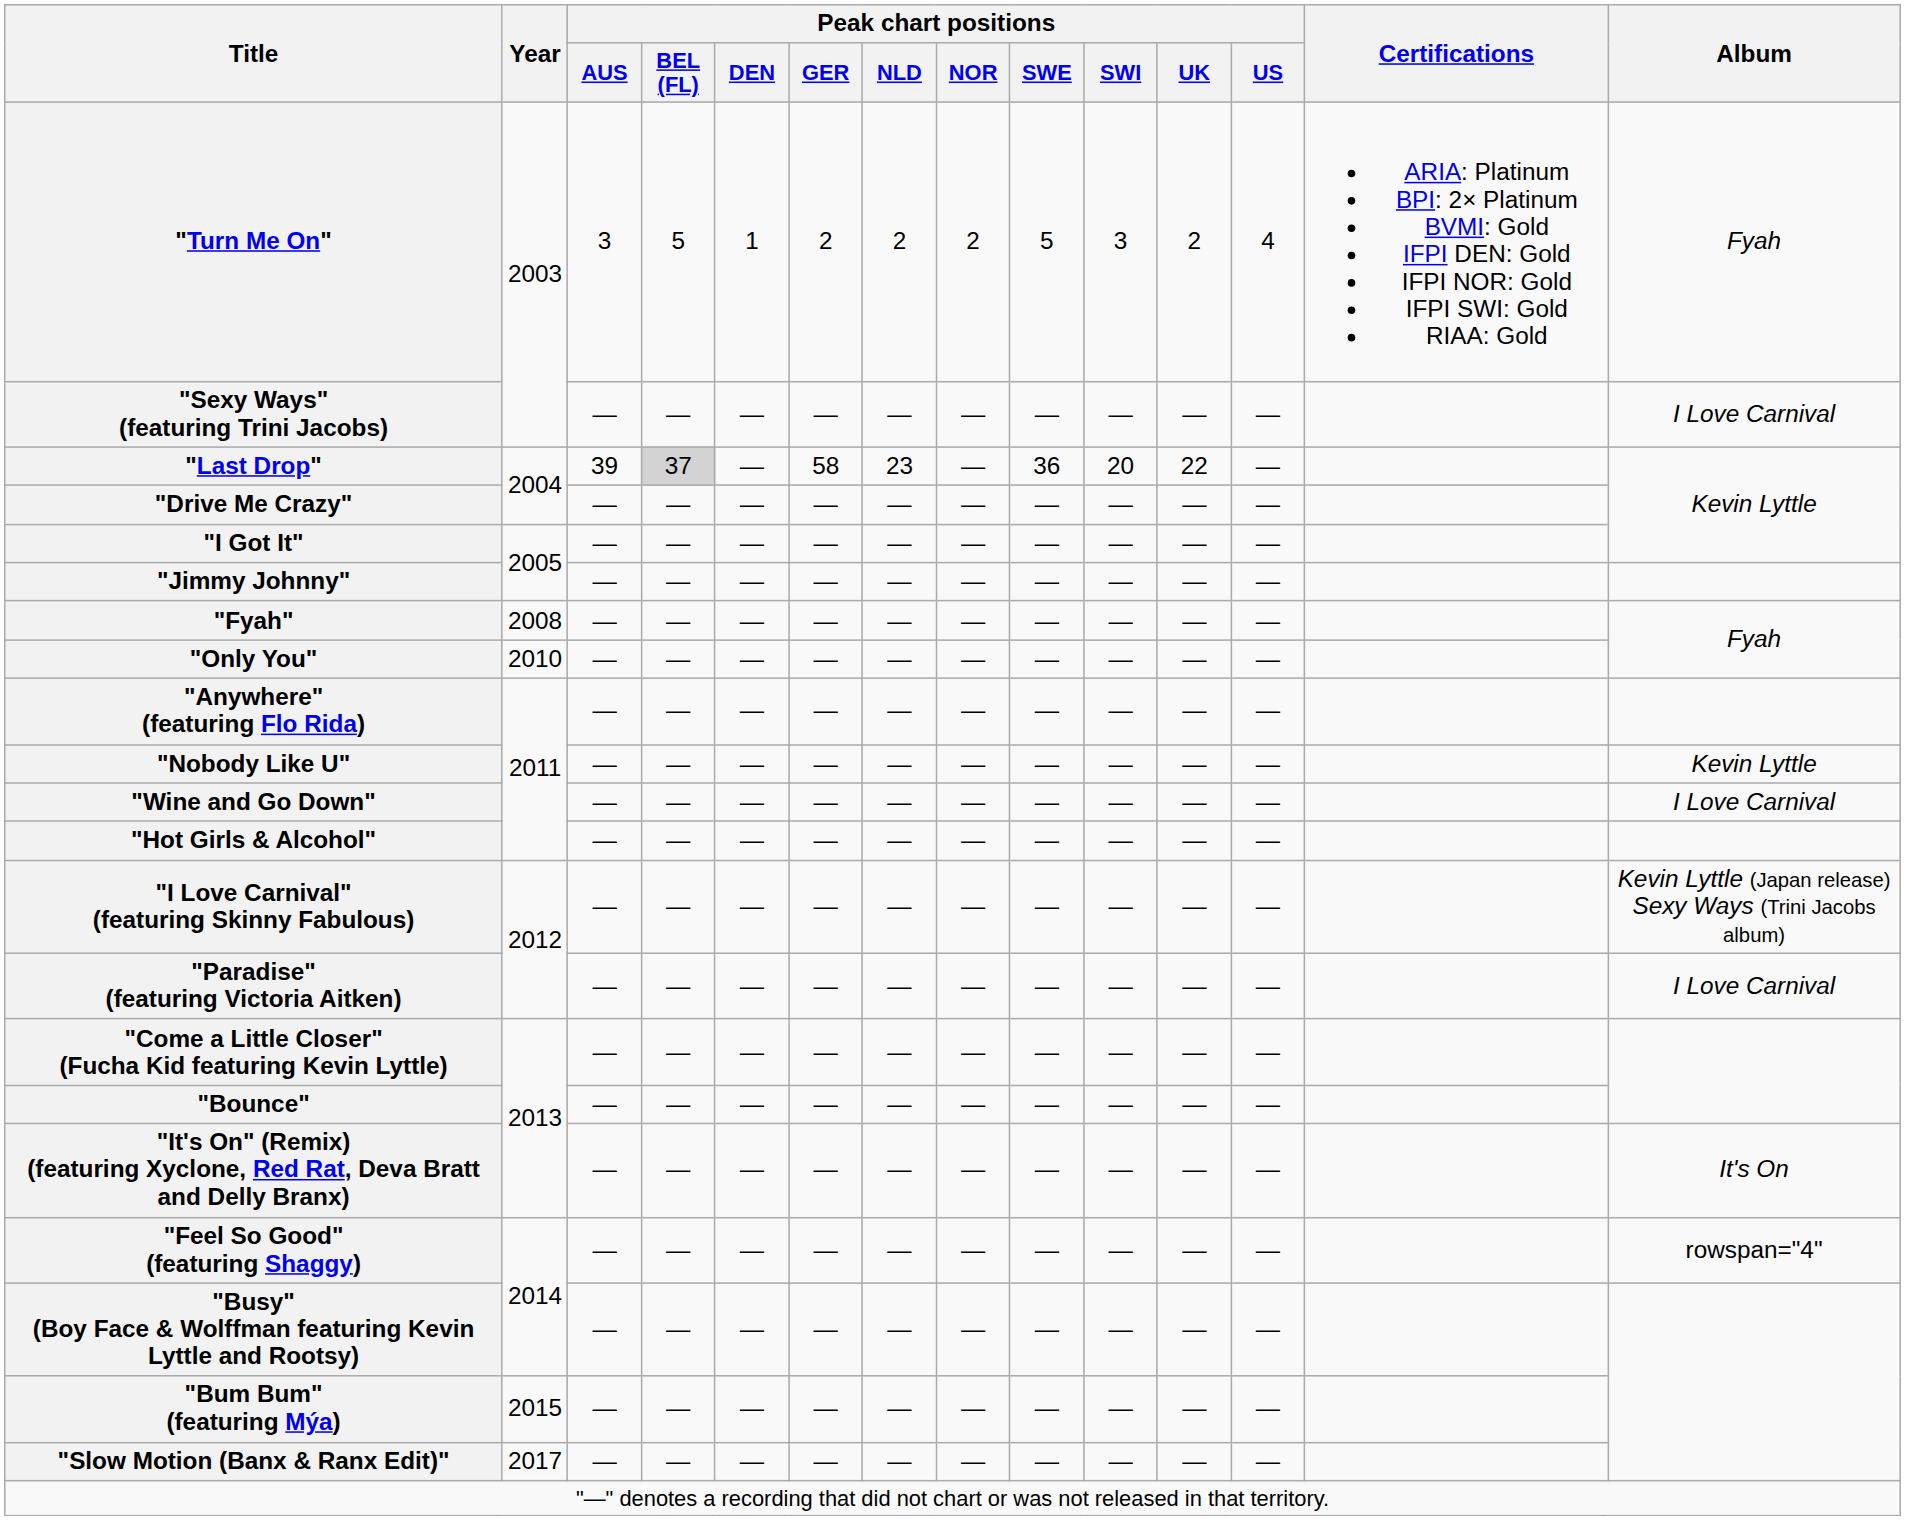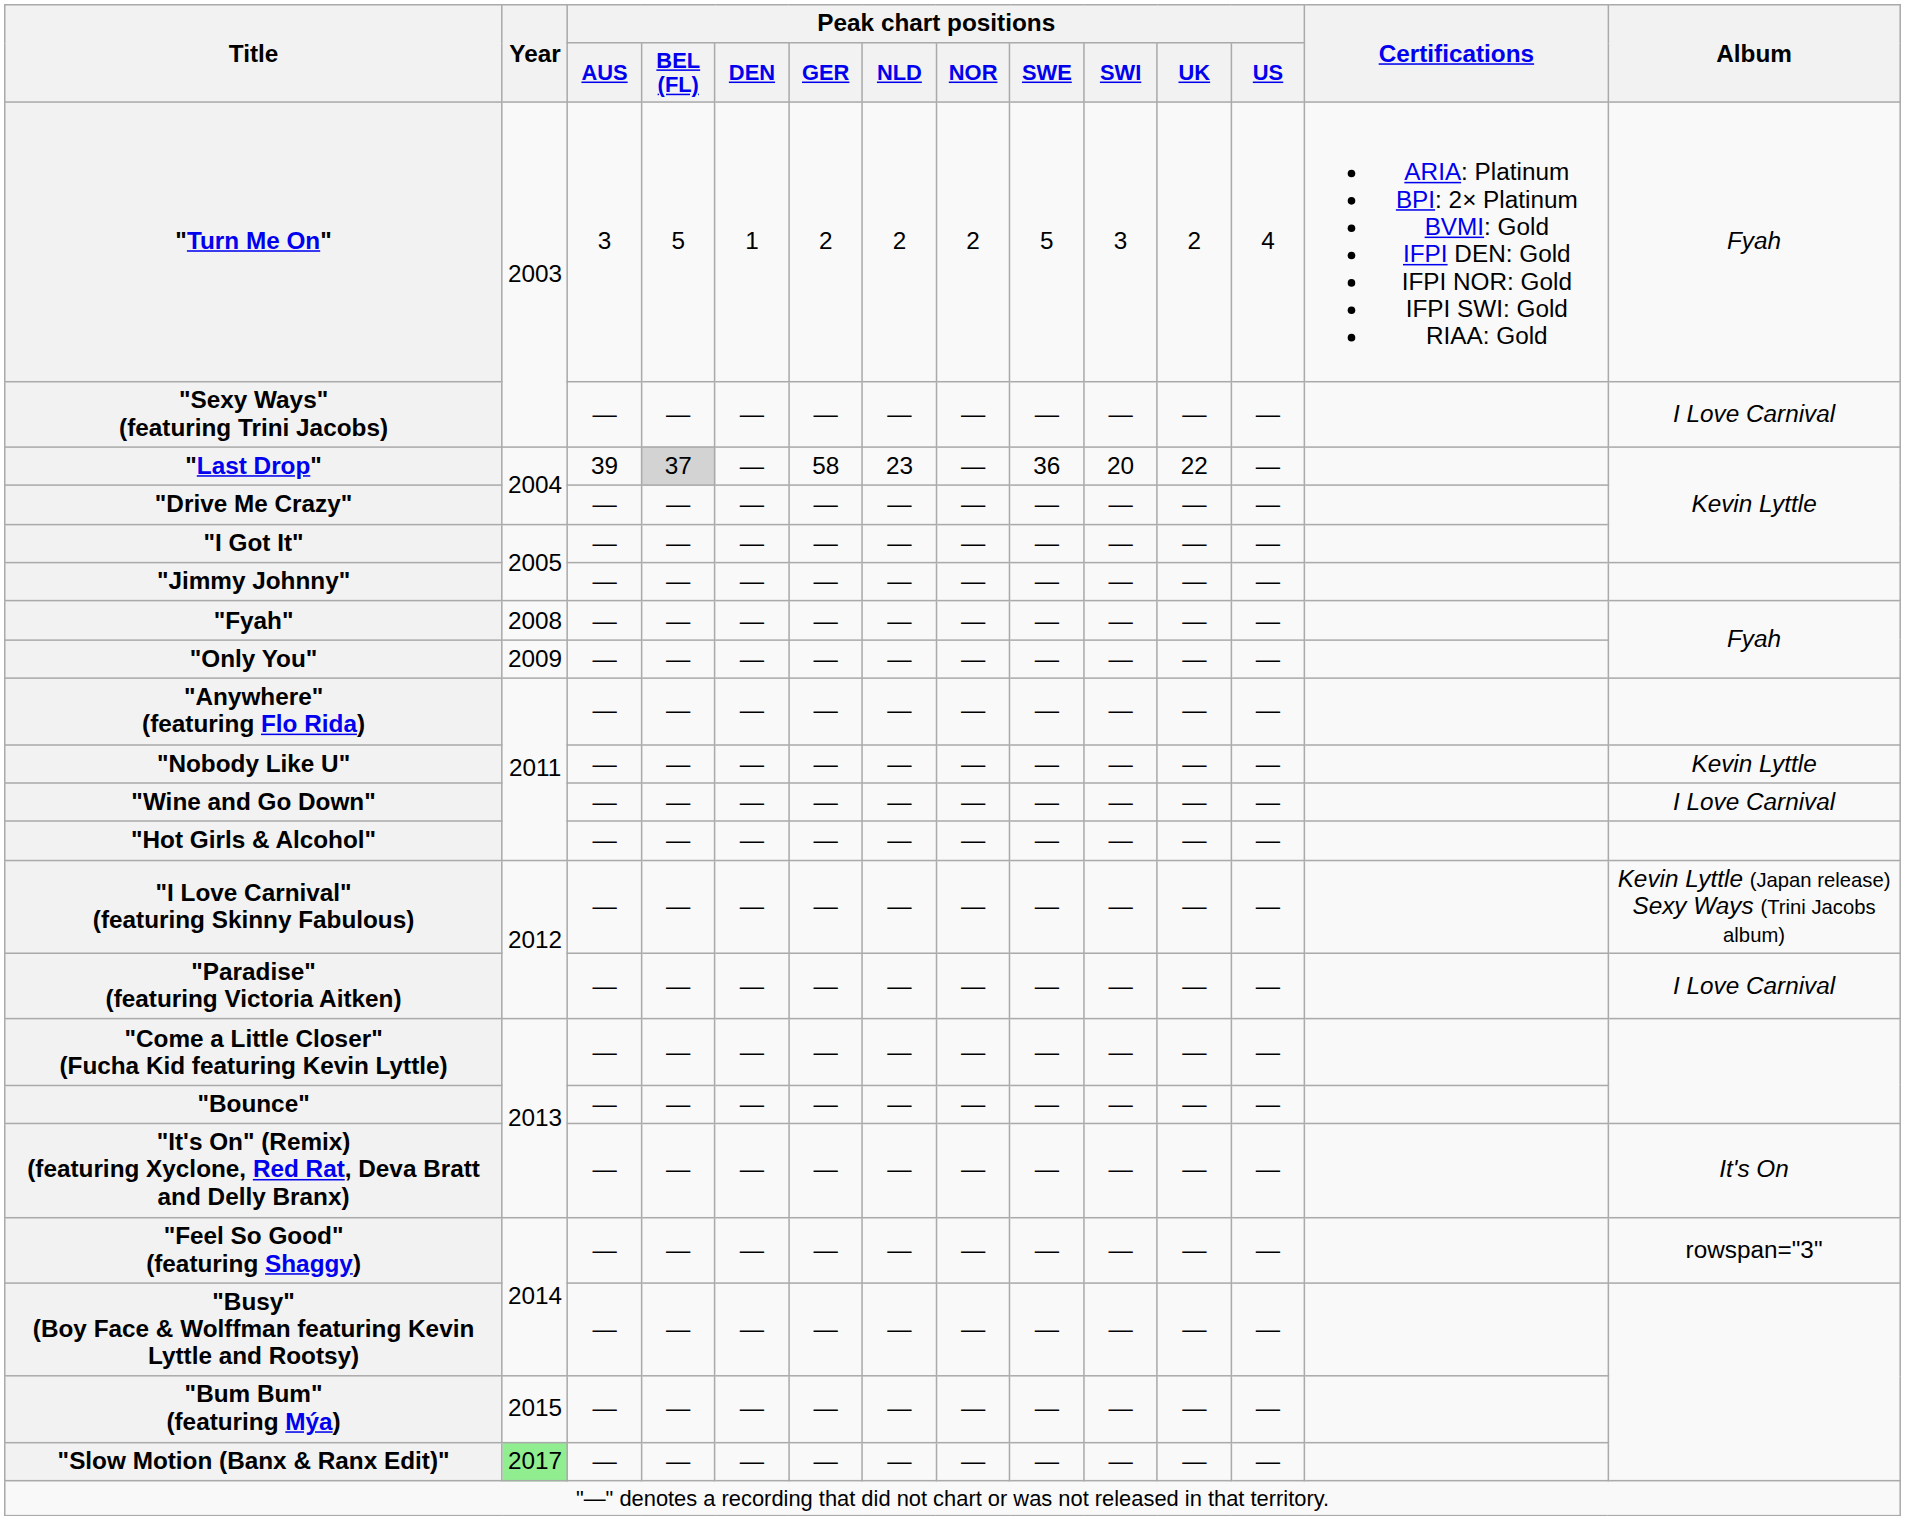"Only You" | Year: 2010 -> 2009
"Feel So Good" (featuring Shaggy) | Album: rowspan="4" -> rowspan="3"
"Slow Motion (Banx & Ranx Edit)" | Year: no background -> lightgreen background
